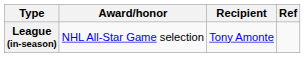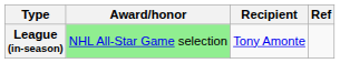row 2 | Award/honor: no background -> lightgreen background
